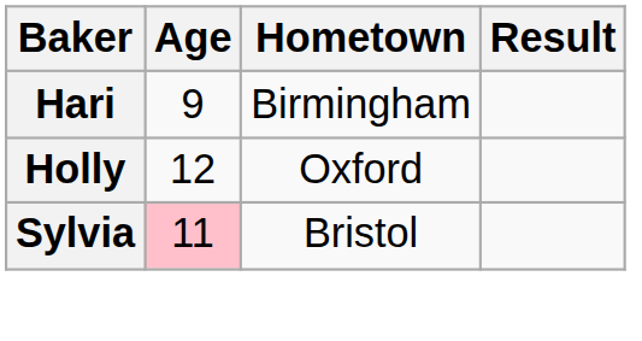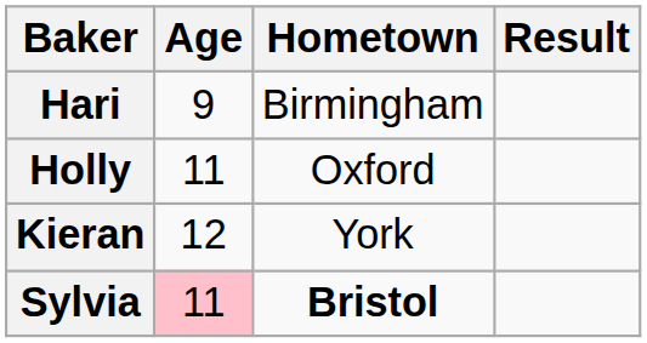Holly | Age: 12 -> 11
+ row: Kieran | 12 | York
Sylvia | Hometown: normal -> bold
